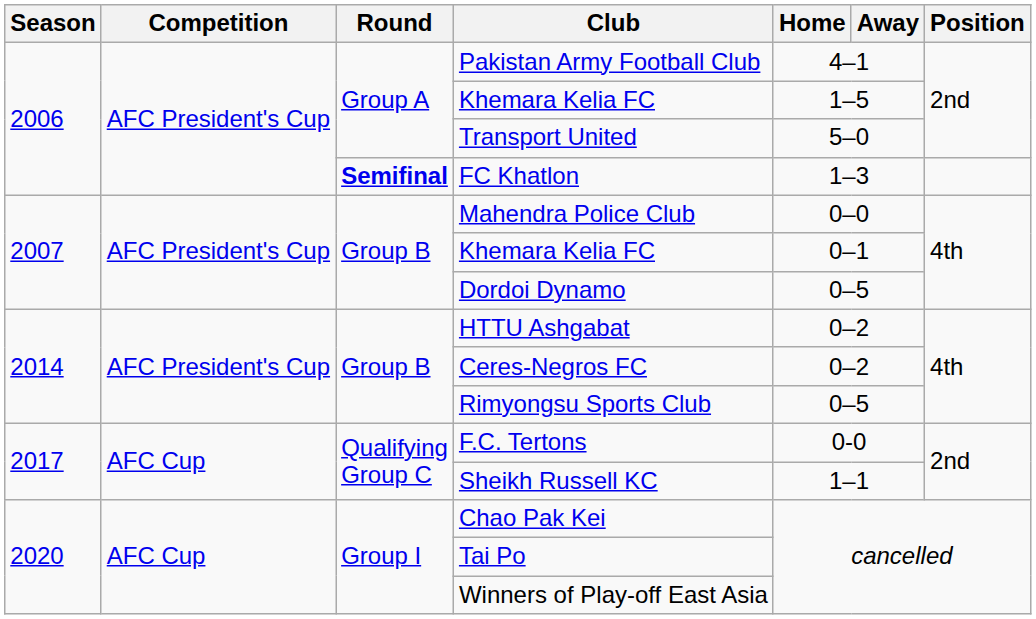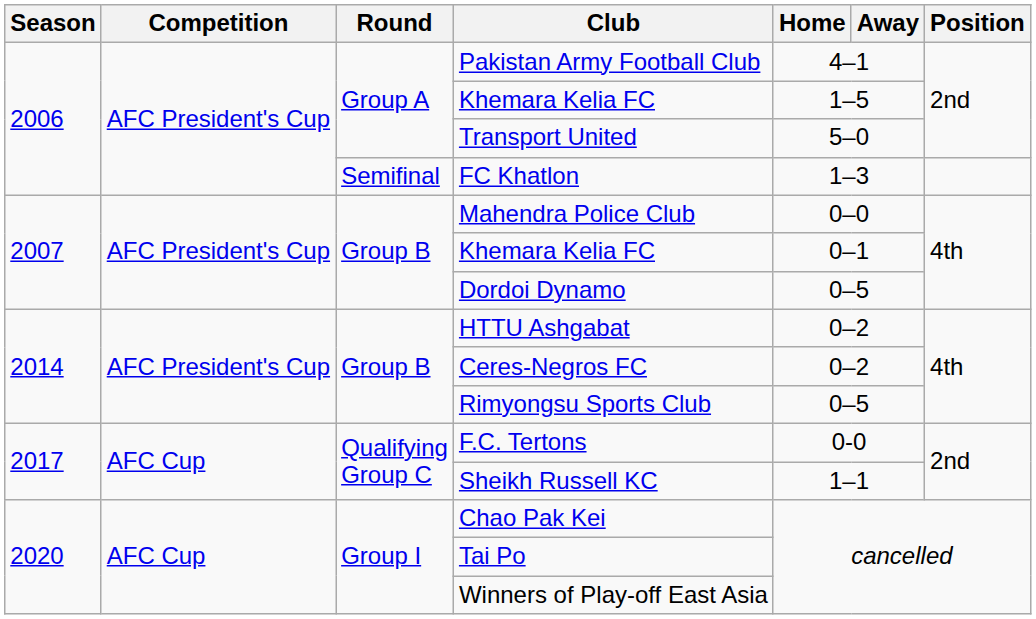FC Khatlon | Round: bold -> normal
